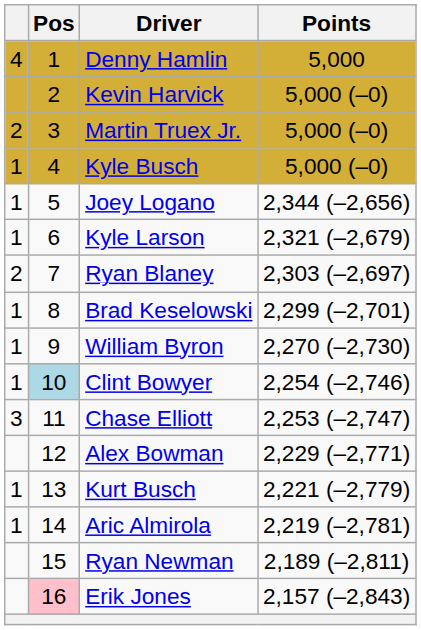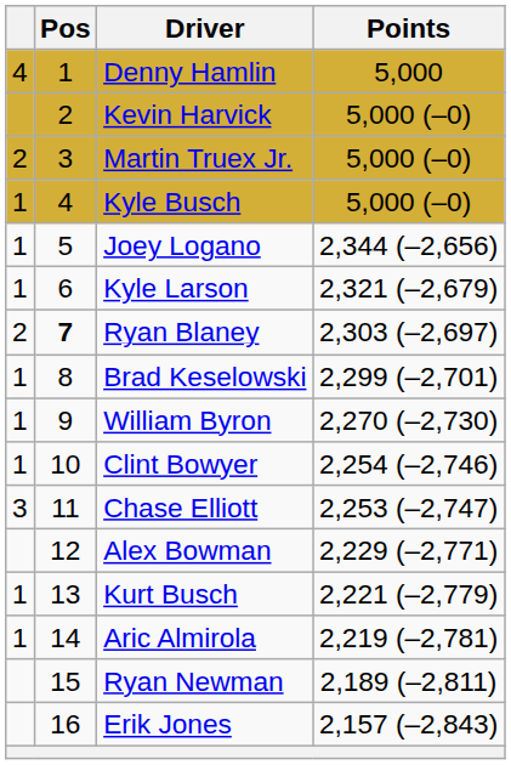Ryan Blaney | Pos: normal -> bold
Clint Bowyer | Pos: lightblue background -> no background
Erik Jones | Pos: pink background -> no background
